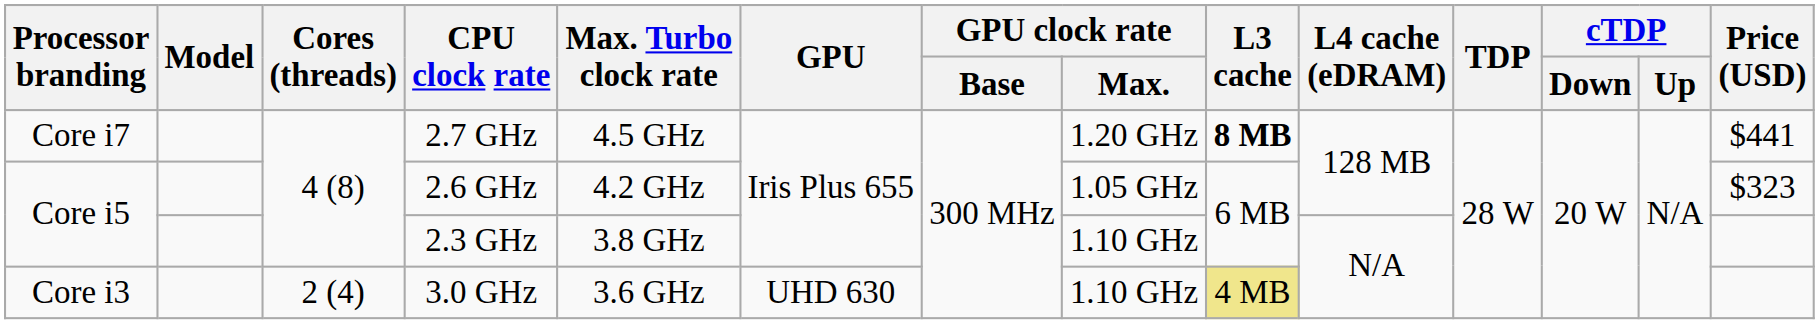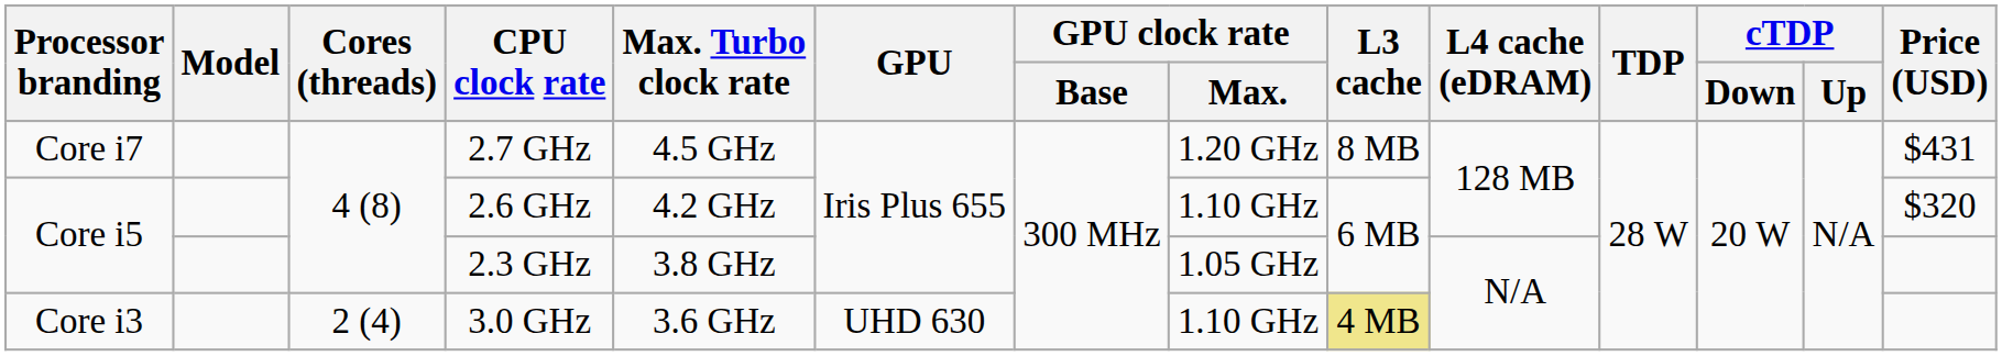2.7 GHz | L3 cache: bold -> normal
2.7 GHz | Price (USD): $441 -> $431
2.6 GHz | GPU clock rate / Max.: 1.05 GHz -> 1.10 GHz
2.6 GHz | Price (USD): $323 -> $320
2.3 GHz | GPU clock rate / Max.: 1.10 GHz -> 1.05 GHz
